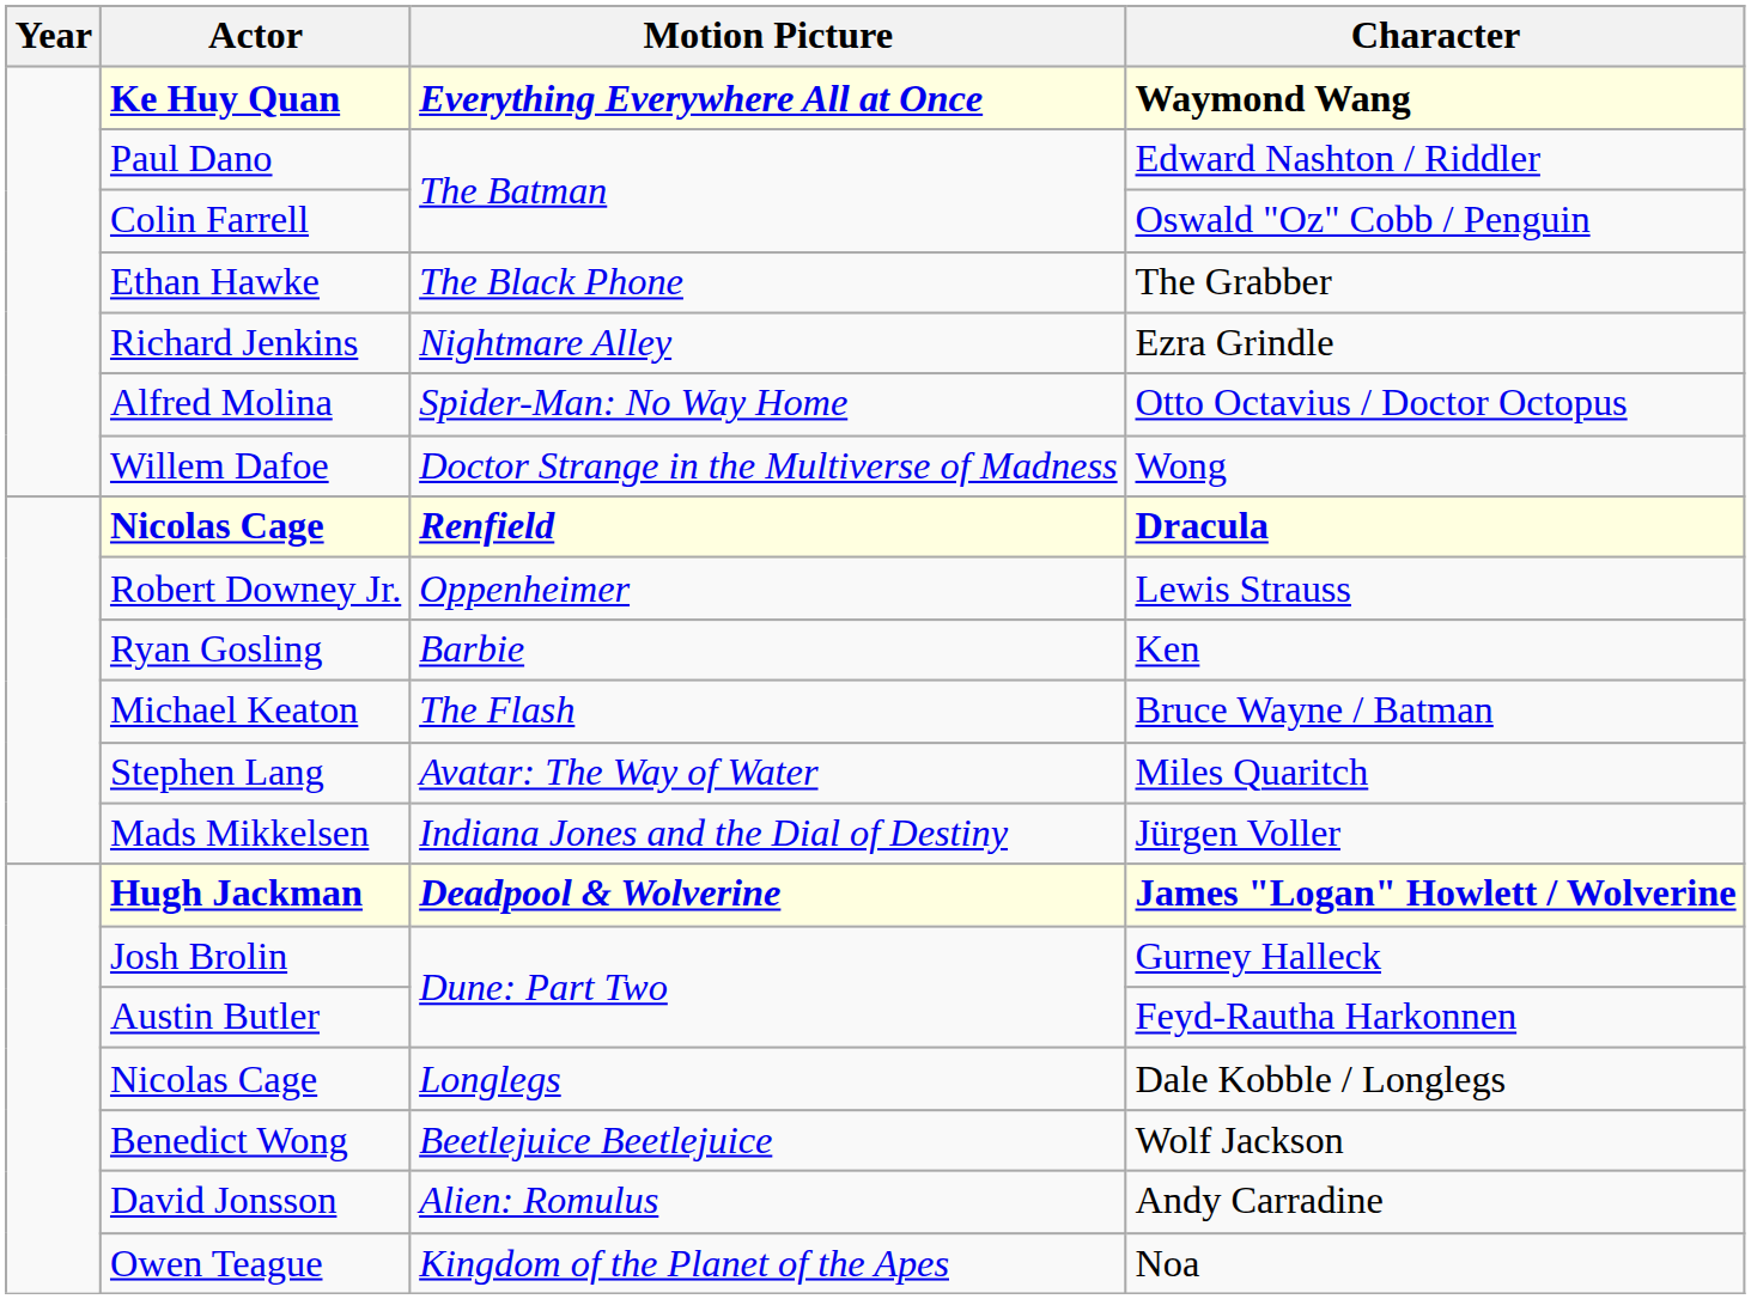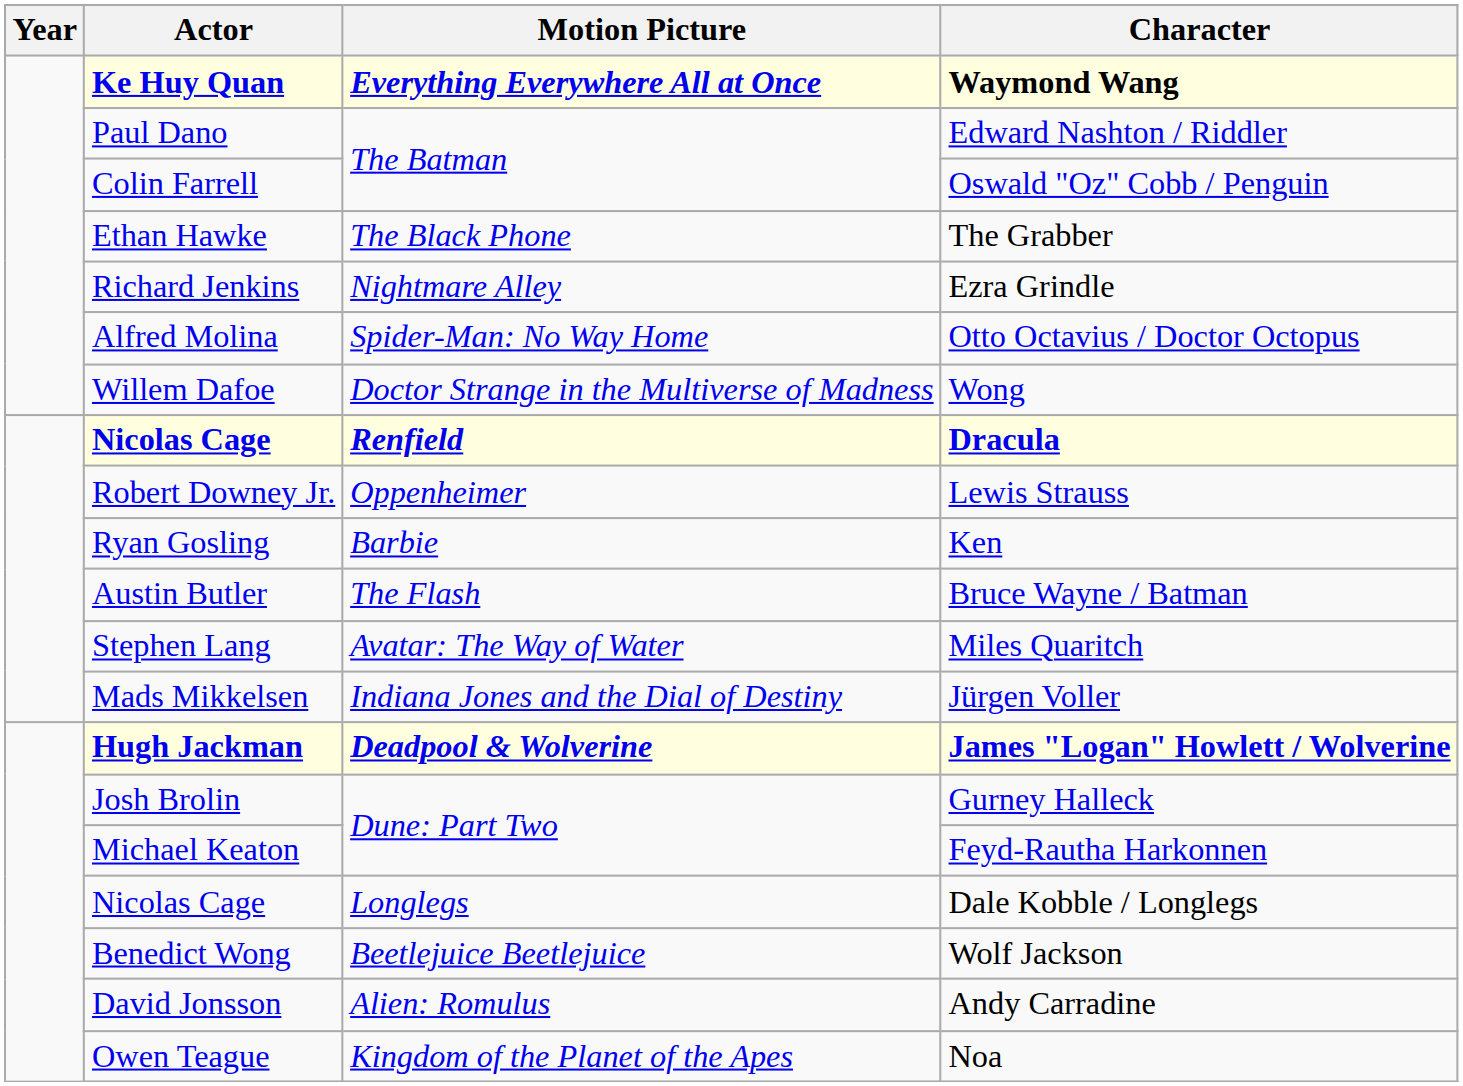Bruce Wayne / Batman | Actor: Michael Keaton -> Austin Butler
Feyd-Rautha Harkonnen | Actor: Austin Butler -> Michael Keaton
